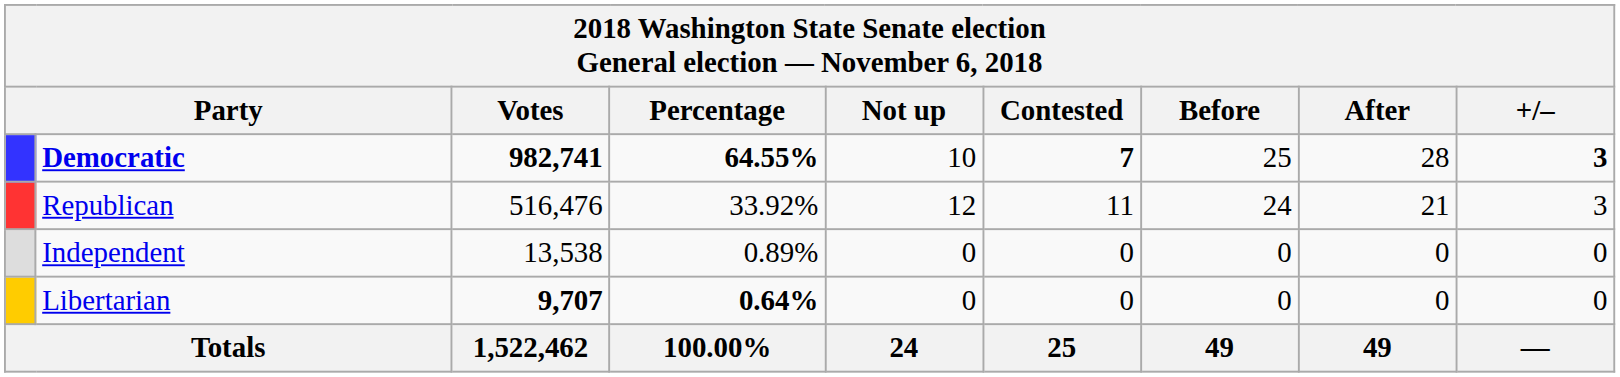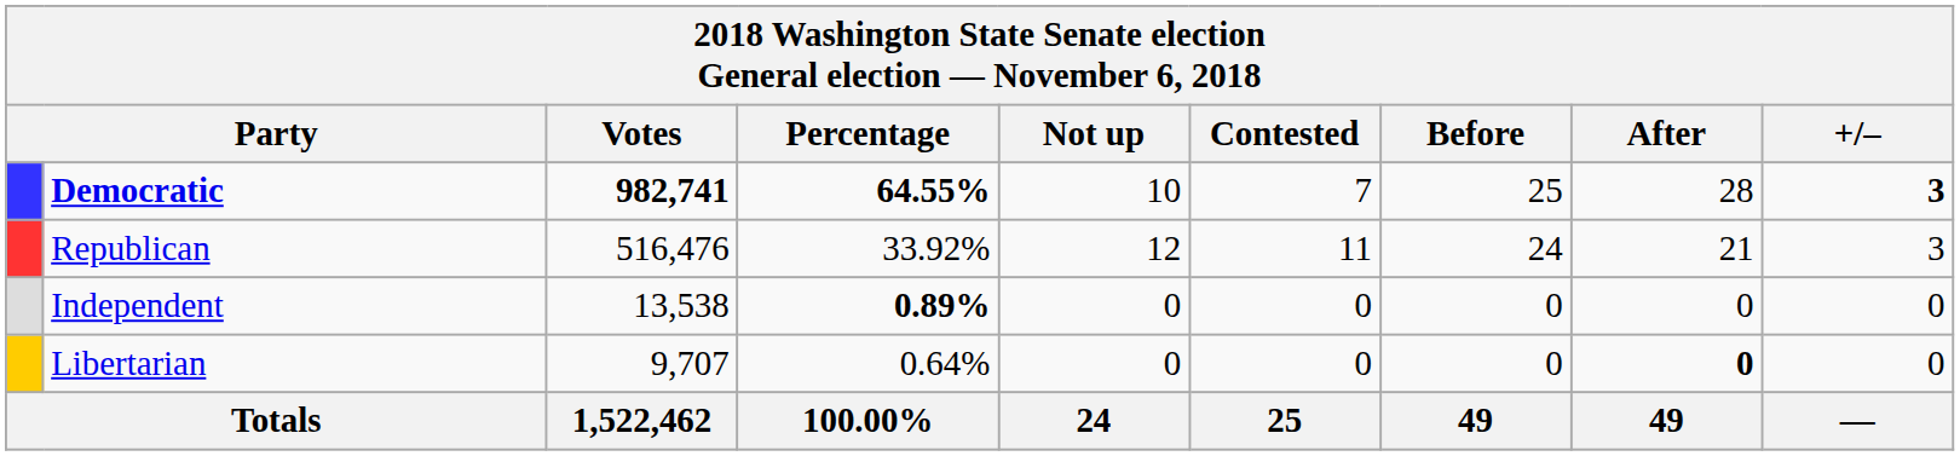Democratic | Contested: bold -> normal
Independent | Percentage: normal -> bold
Libertarian | Votes: bold -> normal
Libertarian | Percentage: bold -> normal
Libertarian | After: normal -> bold
